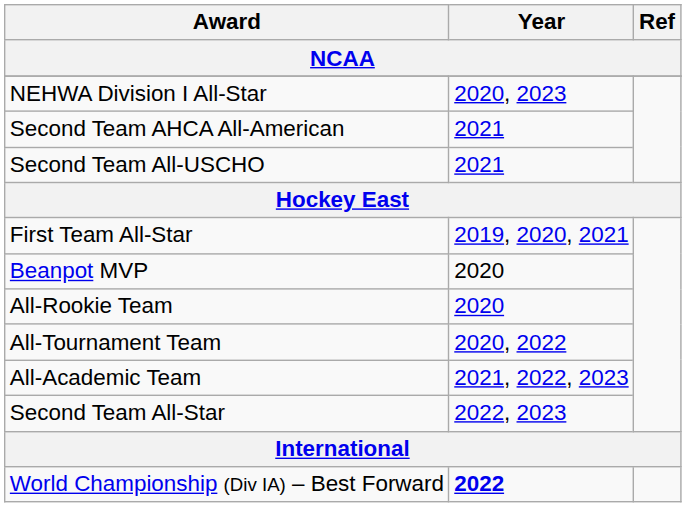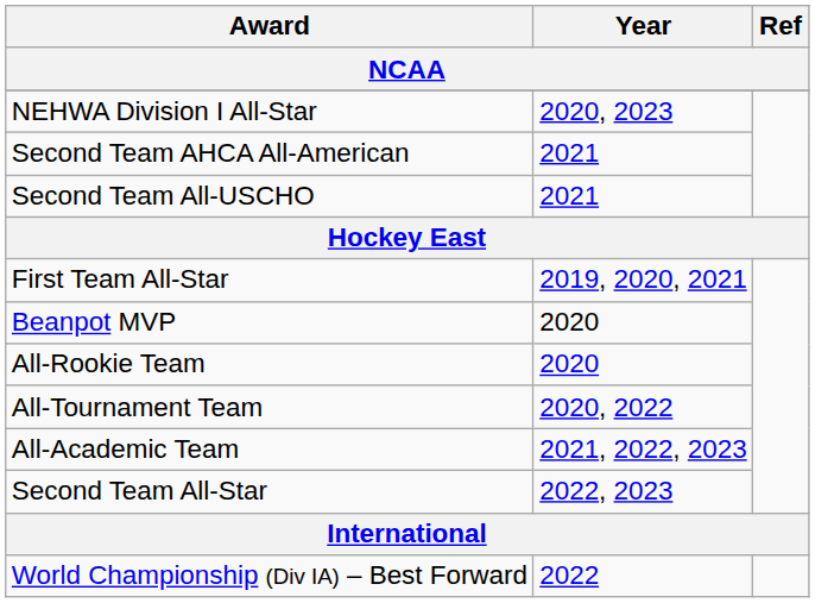World Championship (Div IA) – Best Forward | Year: bold -> normal
